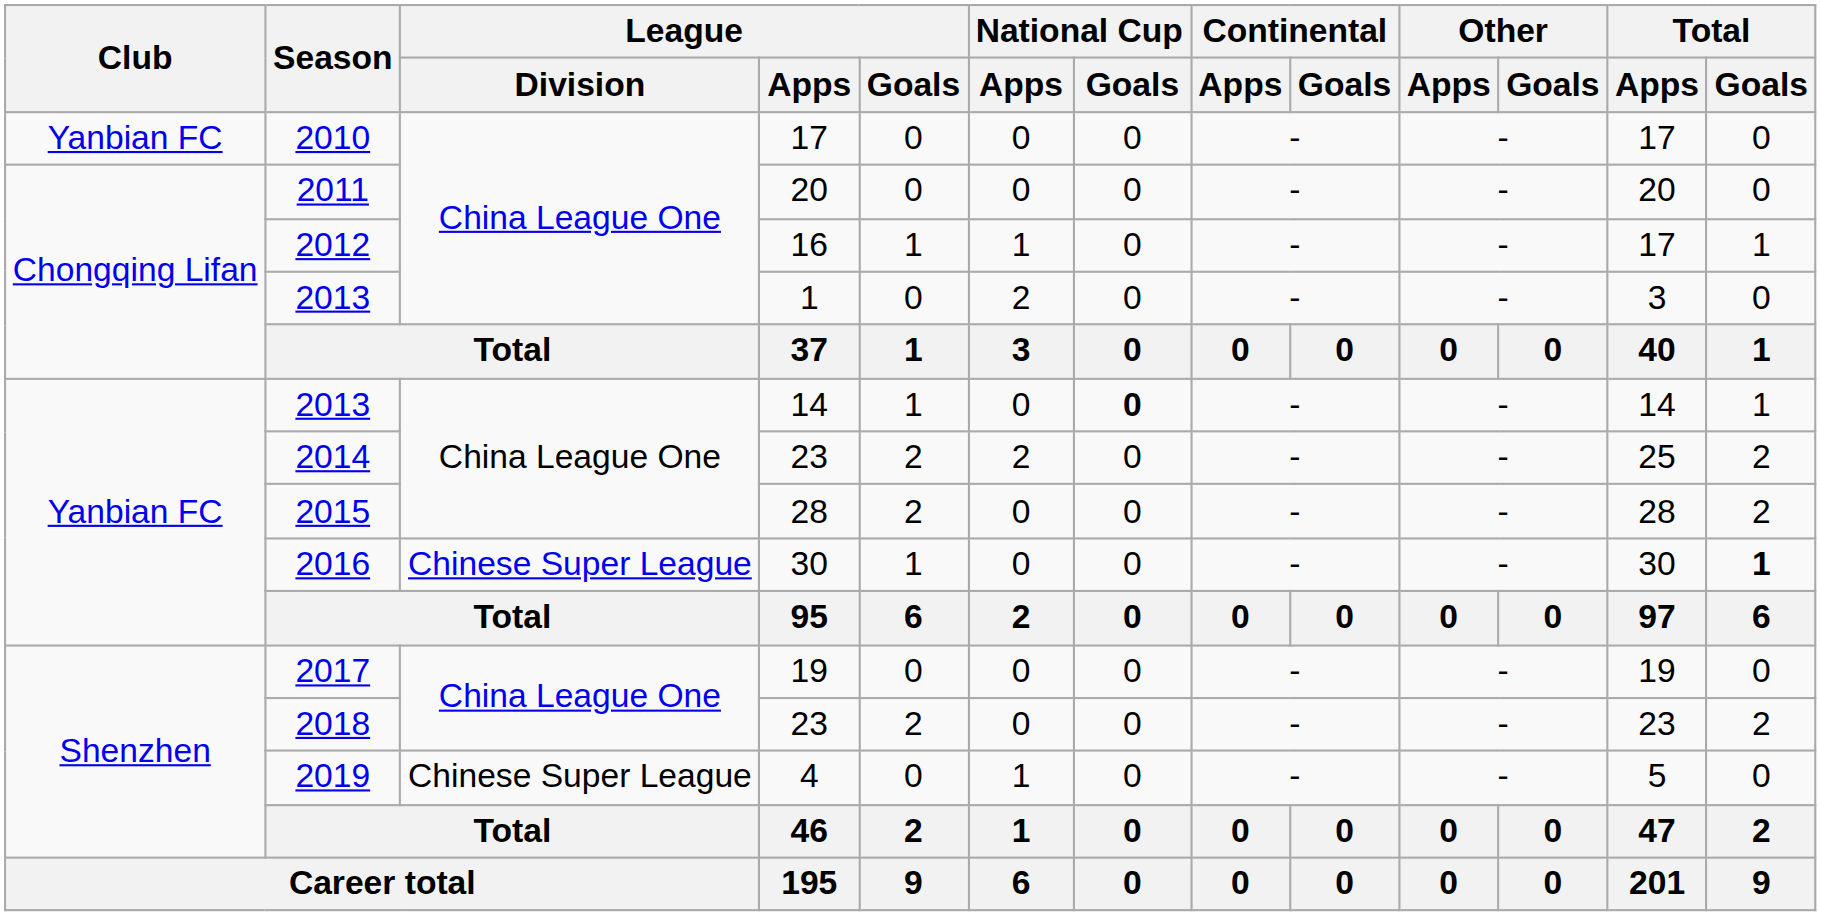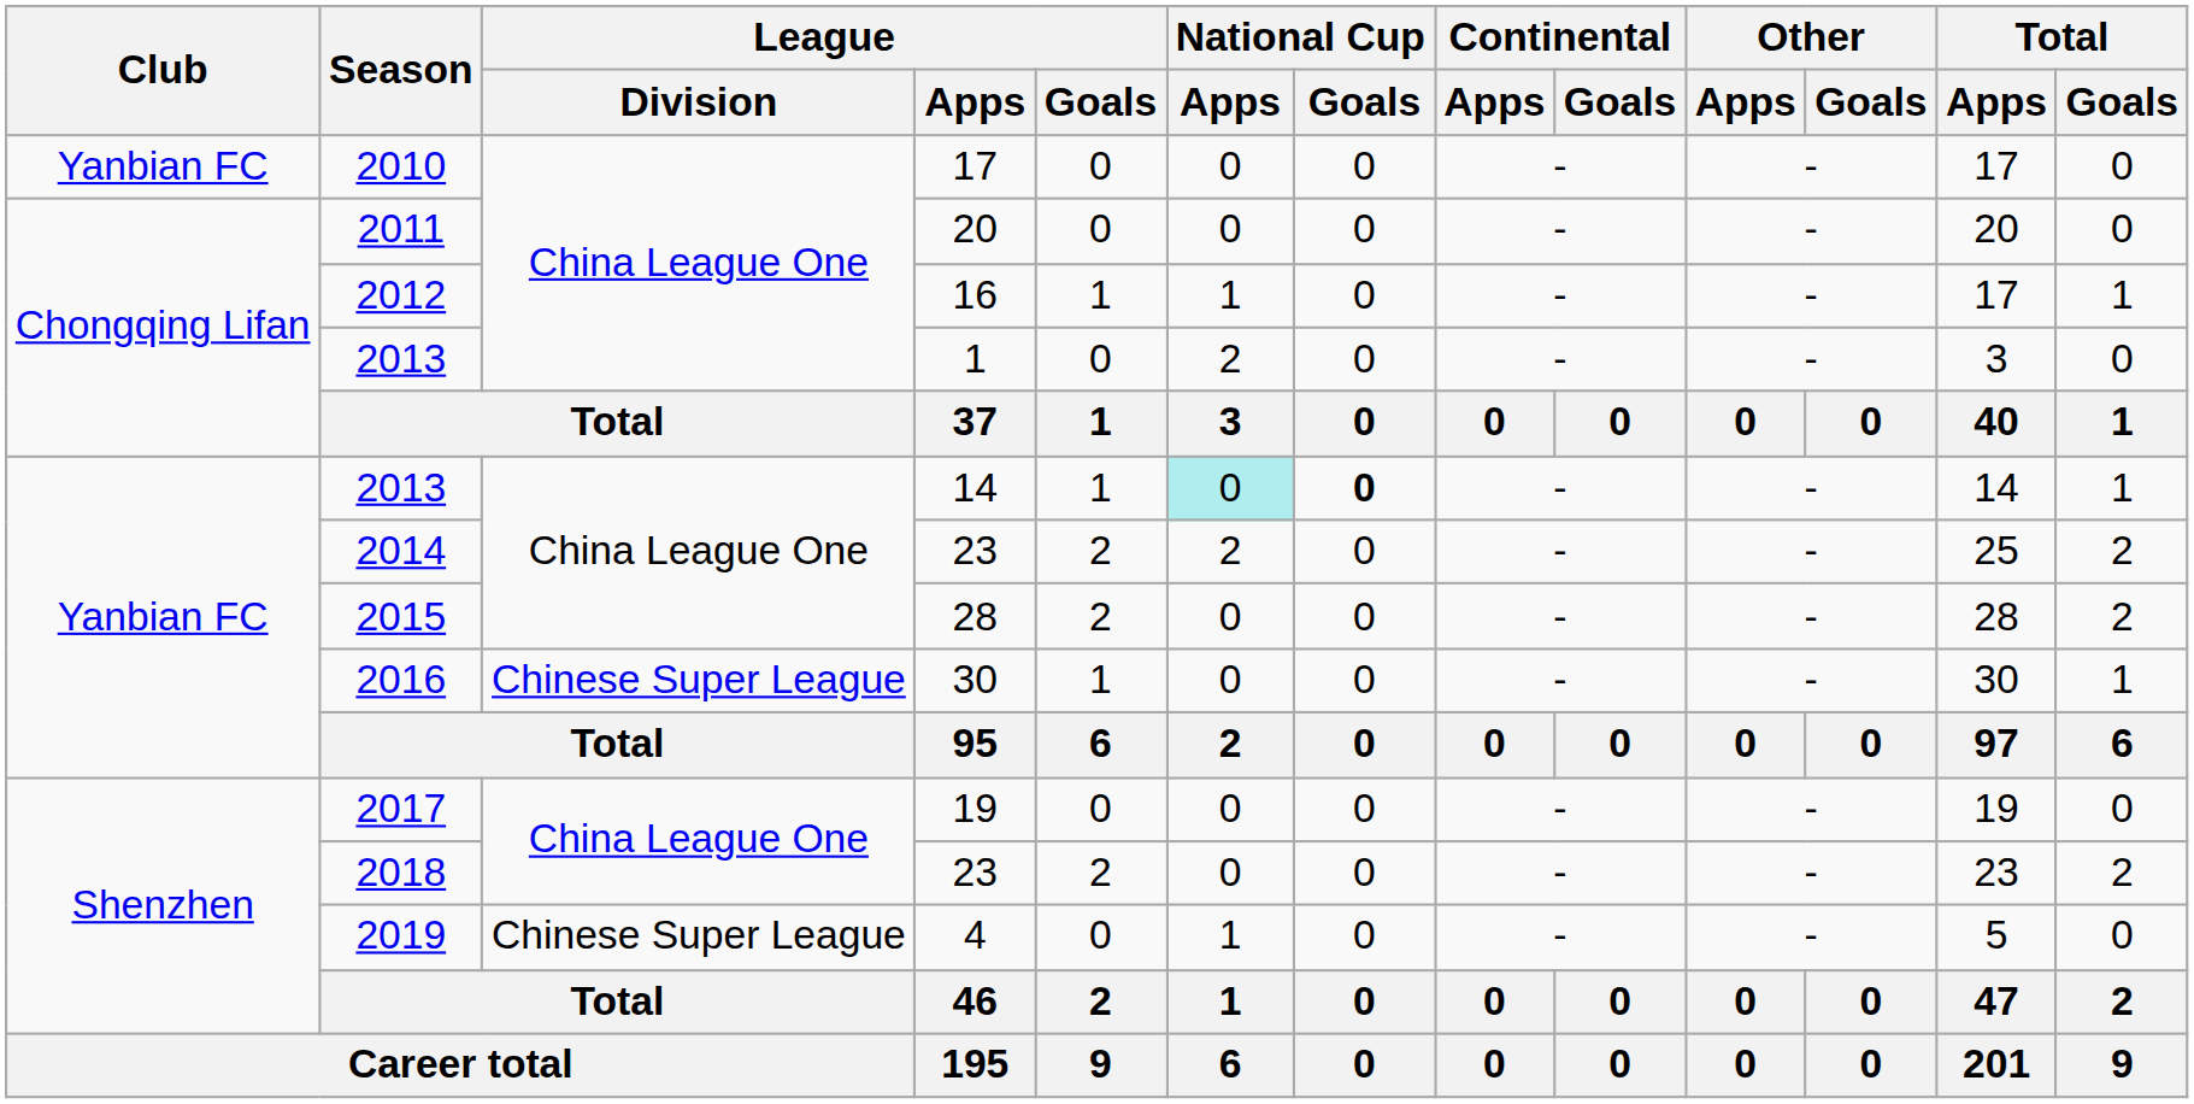2013 / 14 | National Cup / Apps: no background -> paleturquoise background
2016 | Total / Goals: bold -> normal
